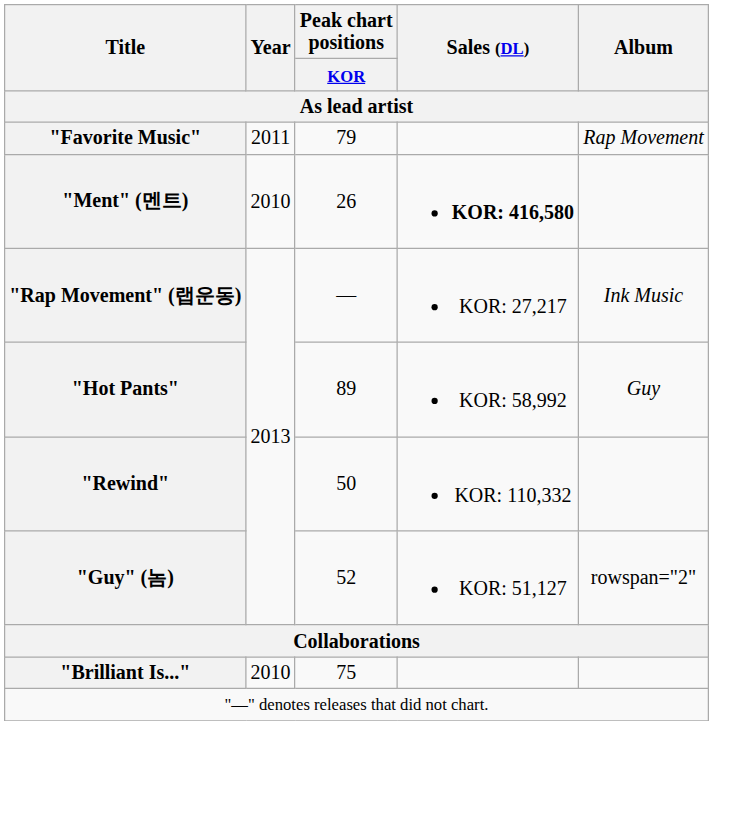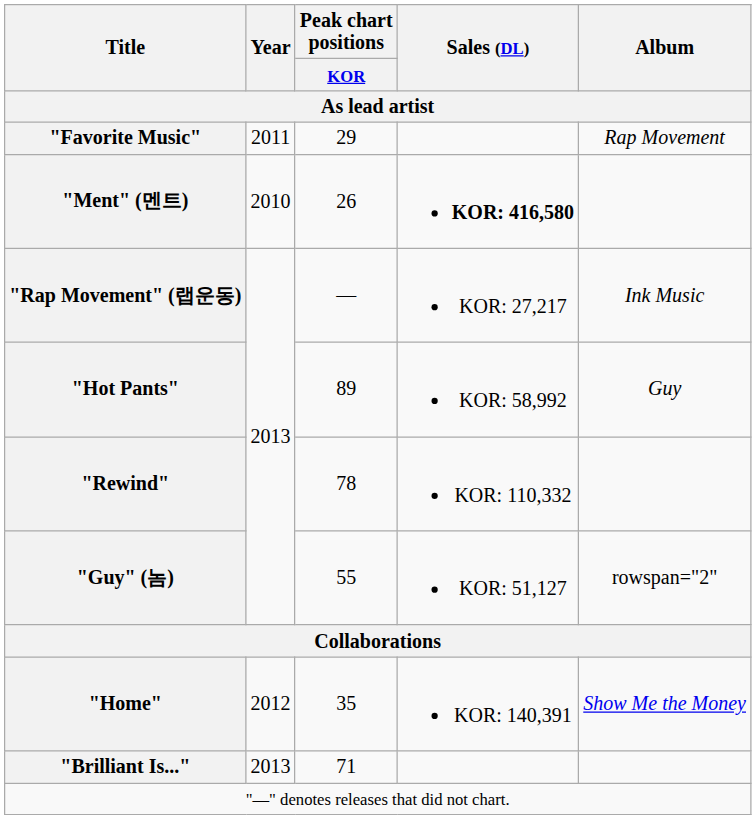"Favorite Music" | Peak chart positions / KOR: 79 -> 29
"Rewind" | Peak chart positions / KOR: 50 -> 78
"Guy" (놈) | Peak chart positions / KOR: 52 -> 55
+ row: "Home" | 2012 | 35 | KOR: 140,391 | Show Me the Money
"Brilliant Is..." | Year: 2010 -> 2013
"Brilliant Is..." | Peak chart positions / KOR: 75 -> 71
